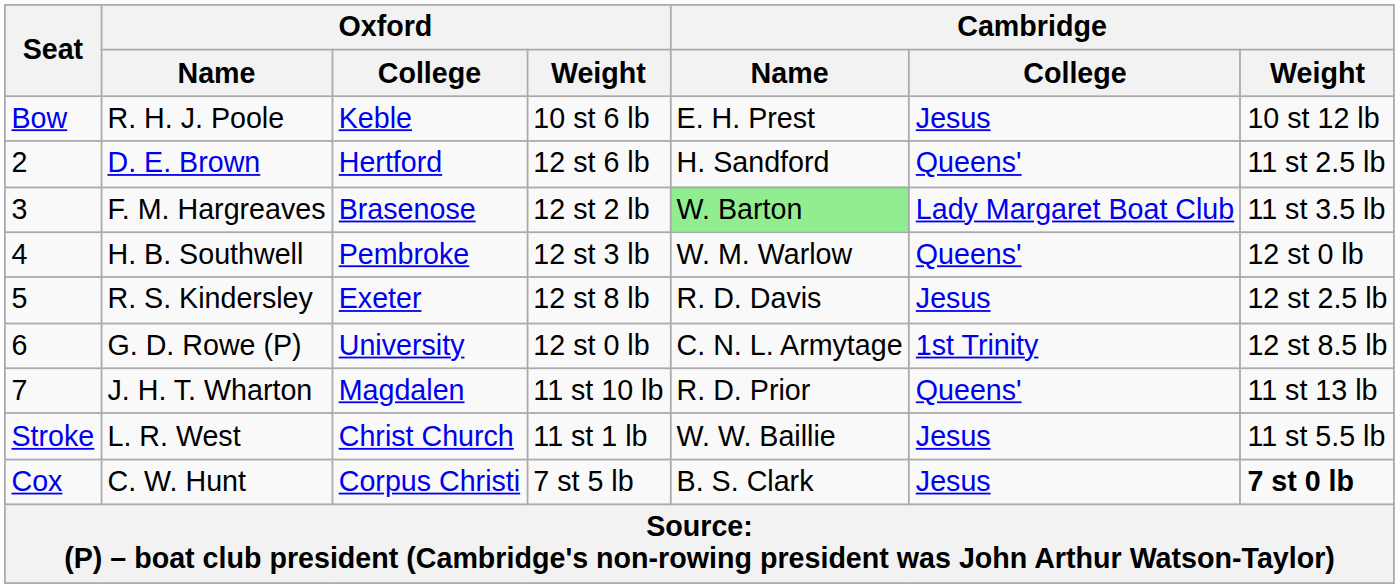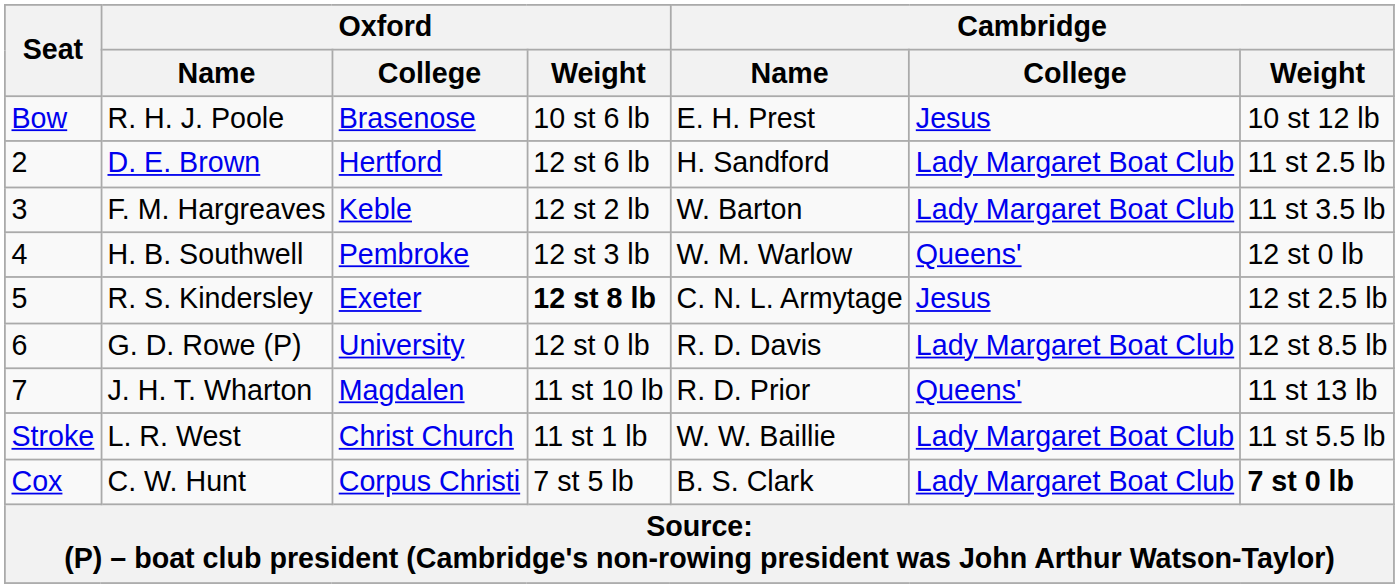R. H. J. Poole | Oxford / College: Keble -> Brasenose
D. E. Brown | Cambridge / College: Queens' -> Lady Margaret Boat Club
F. M. Hargreaves | Oxford / College: Brasenose -> Keble
F. M. Hargreaves | Cambridge / Name: lightgreen background -> no background
R. S. Kindersley | Oxford / Weight: normal -> bold
R. S. Kindersley | Cambridge / Name: R. D. Davis -> C. N. L. Armytage
G. D. Rowe (P) | Cambridge / Name: C. N. L. Armytage -> R. D. Davis
G. D. Rowe (P) | Cambridge / College: 1st Trinity -> Lady Margaret Boat Club
L. R. West | Cambridge / College: Jesus -> Lady Margaret Boat Club
C. W. Hunt | Cambridge / College: Jesus -> Lady Margaret Boat Club
